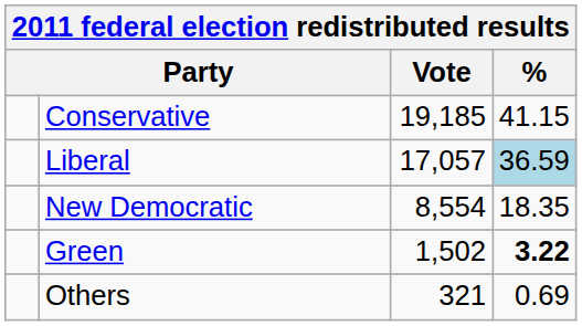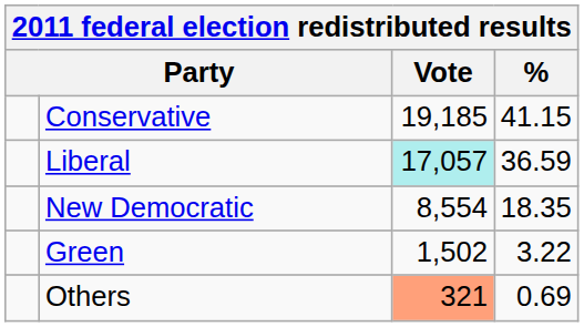Liberal | Vote: no background -> paleturquoise background
Liberal | %: lightblue background -> no background
Green | %: bold -> normal
Others | Vote: no background -> lightsalmon background
